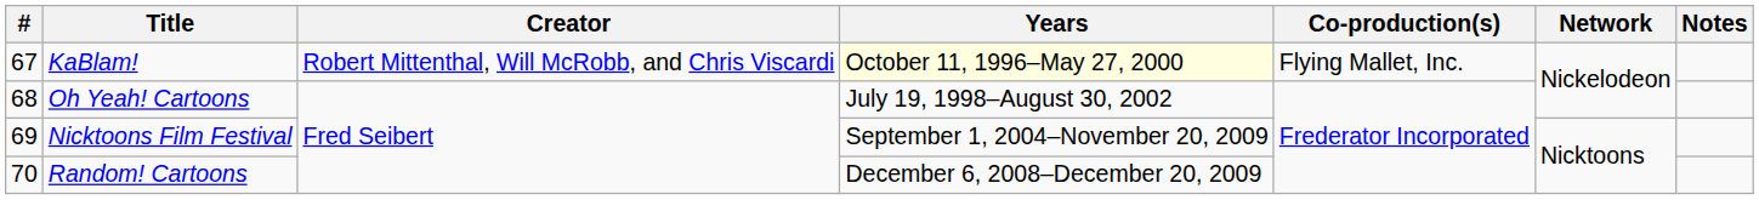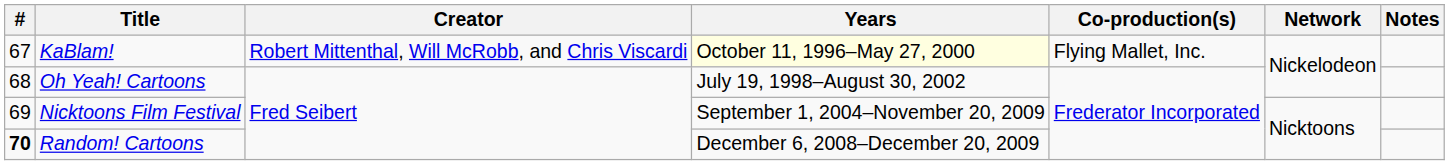Random! Cartoons | #: normal -> bold
